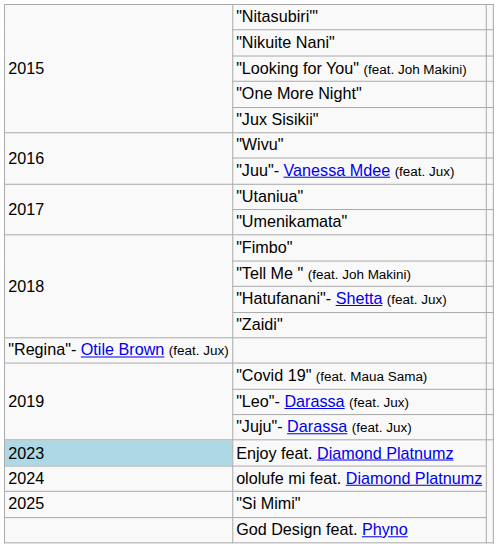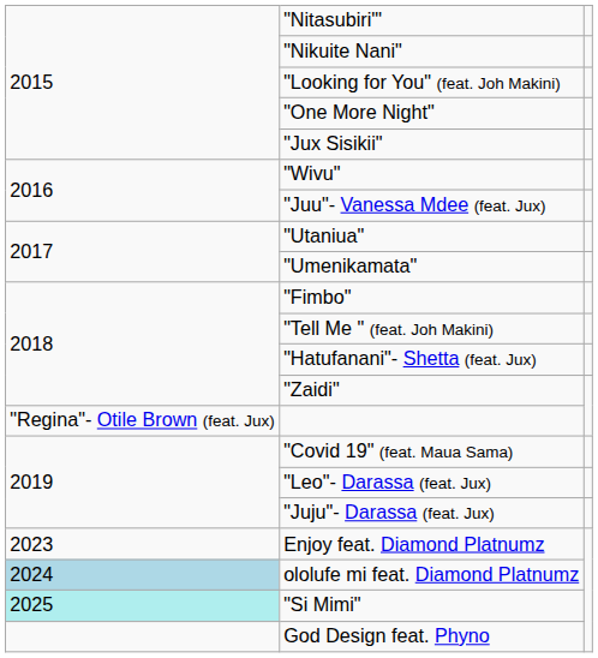Enjoy feat. Diamond Platnumz | column 1: lightblue background -> no background
ololufe mi feat. Diamond Platnumz | column 1: no background -> lightblue background
"Si Mimi" | column 1: no background -> paleturquoise background
